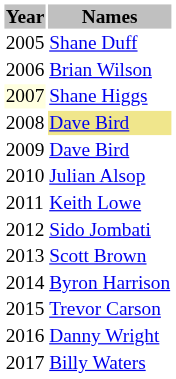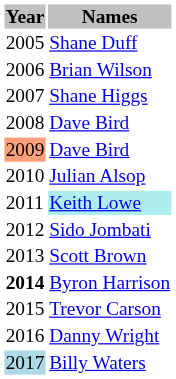row 4 | Year: lightyellow background -> no background
row 5 | Names: khaki background -> no background
row 6 | Year: no background -> lightsalmon background
row 8 | Names: no background -> paleturquoise background
row 11 | Year: normal -> bold
row 14 | Year: no background -> lightblue background
